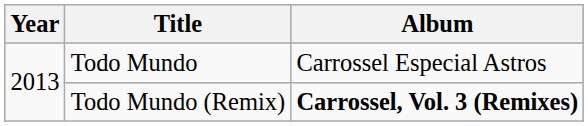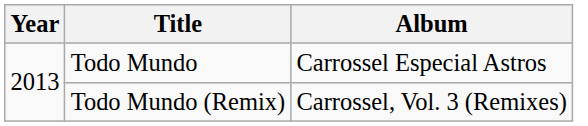Todo Mundo (Remix) | Album: bold -> normal
